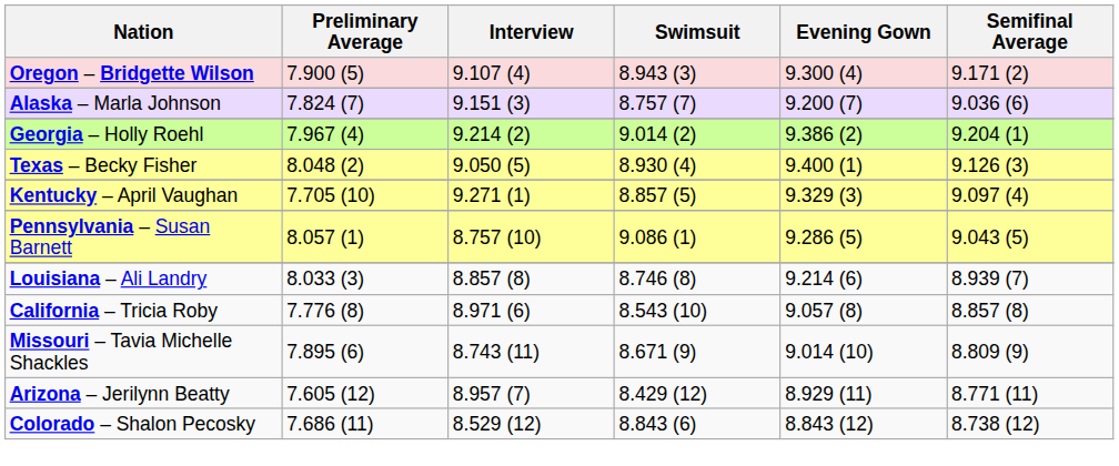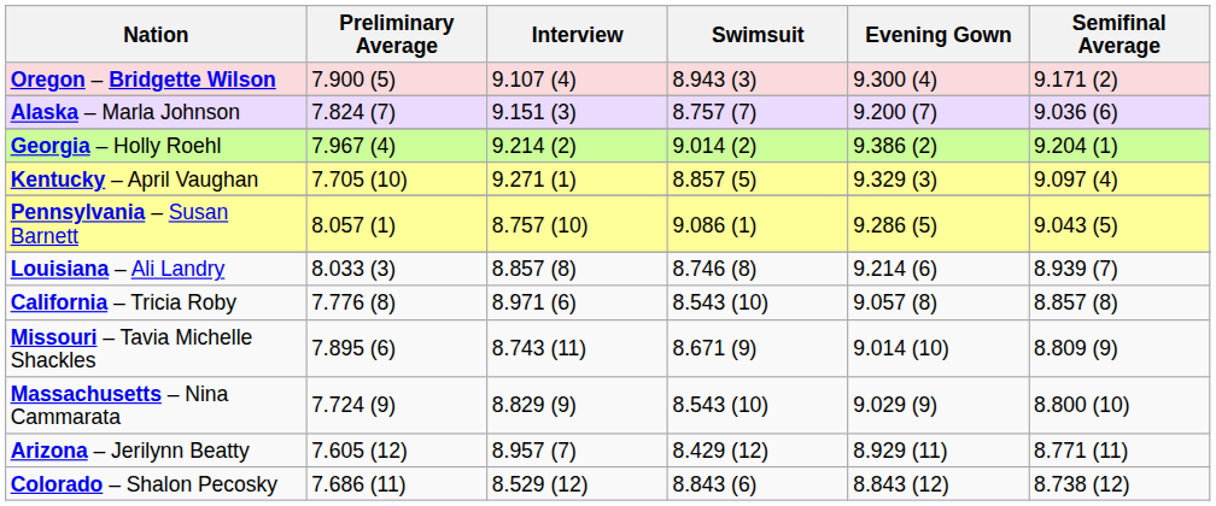- row: Texas – Becky Fisher | 8.048 (2) | 9.050 (5) | 8.930 (4) | 9.400 (1) | 9.126 (3)
+ row: Massachusetts – Nina Cammarata | 7.724 (9) | 8.829 (9) | 8.543 (10) | 9.029 (9) | 8.800 (10)
